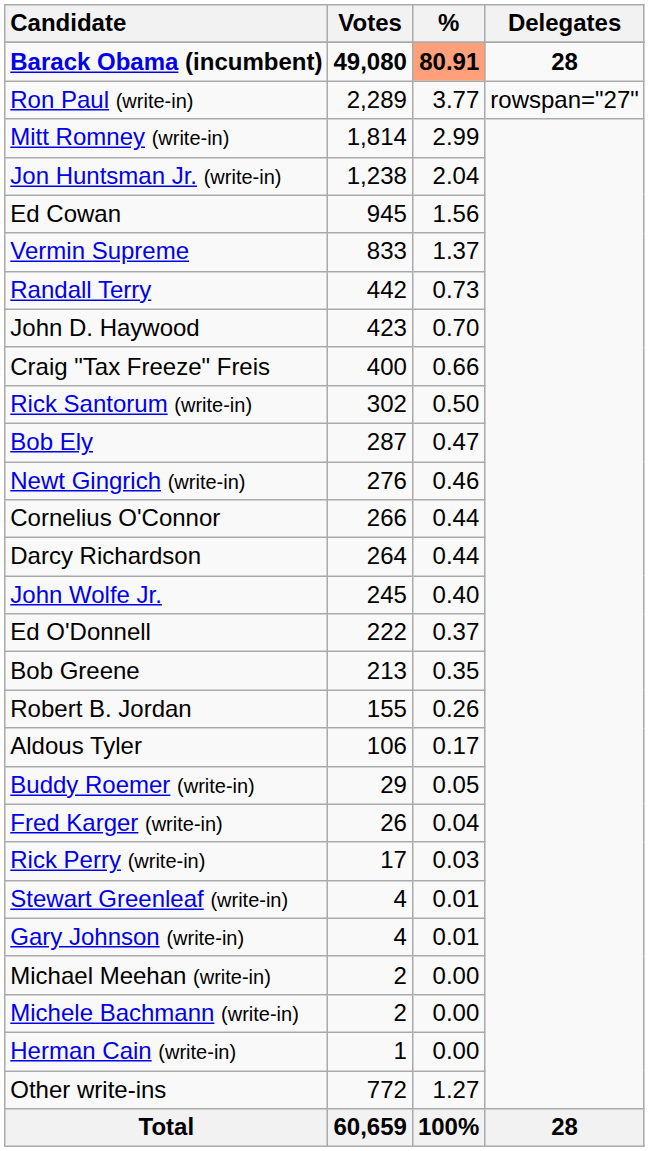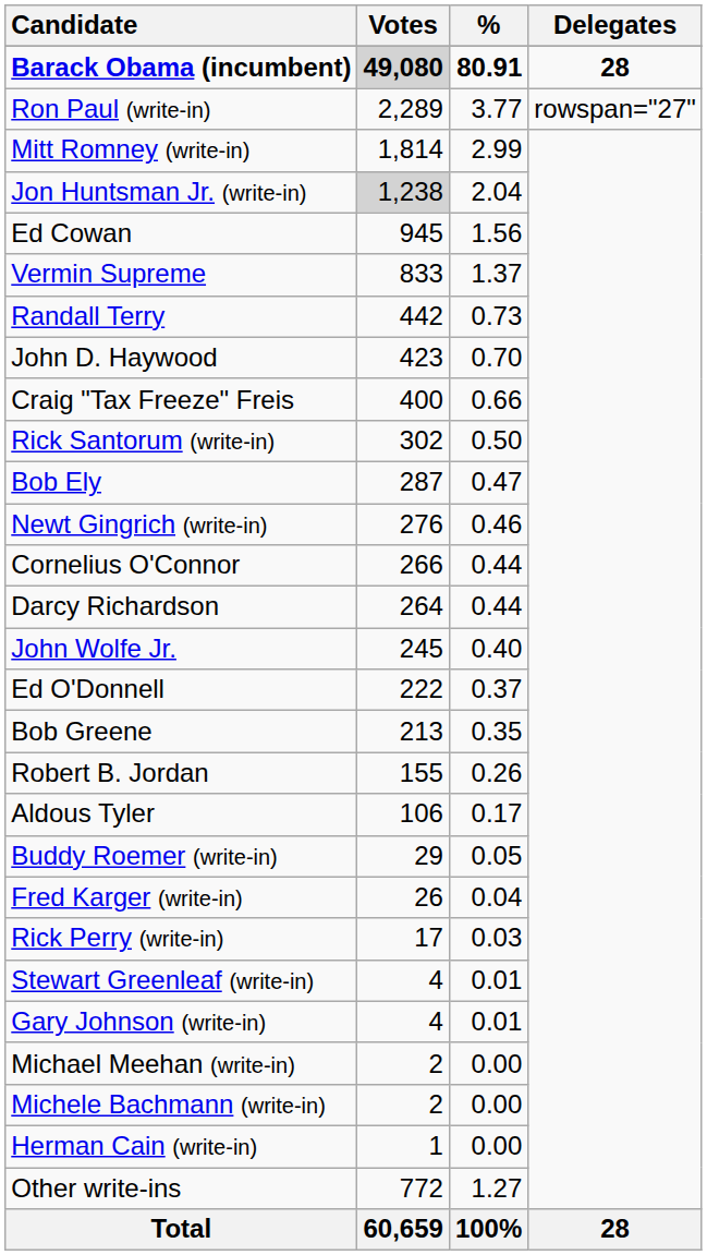Barack Obama (incumbent) | Votes: no background -> lightgrey background
Barack Obama (incumbent) | %: lightsalmon background -> no background
Jon Huntsman Jr. (write-in) | Votes: no background -> lightgrey background
